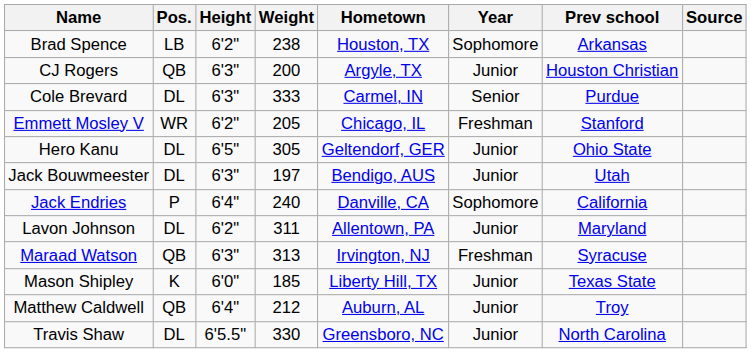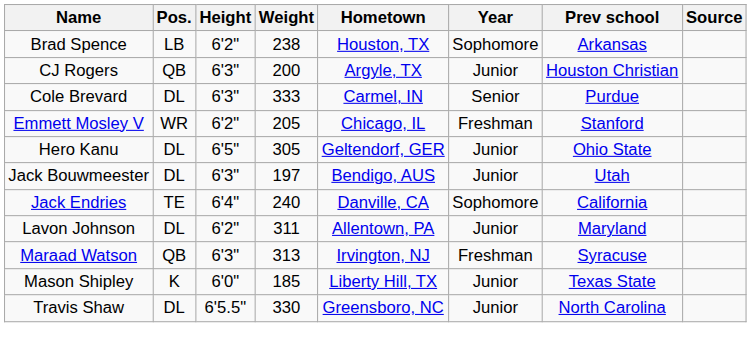Jack Endries | Pos.: P -> TE
- row: Matthew Caldwell | QB | 6'4" | 212 | Auburn, AL | Junior | Troy
